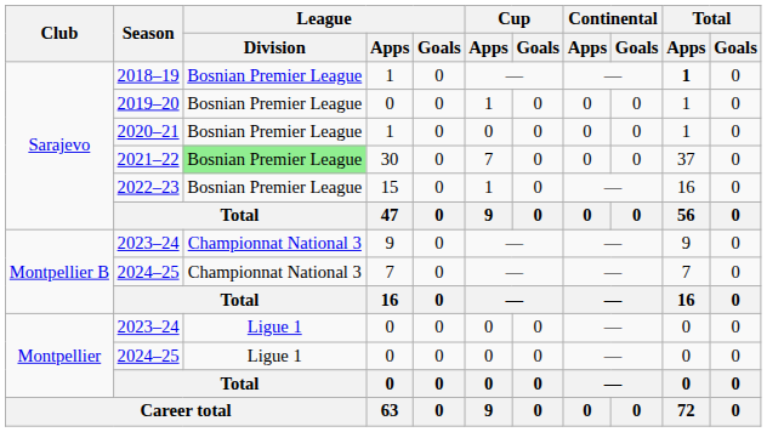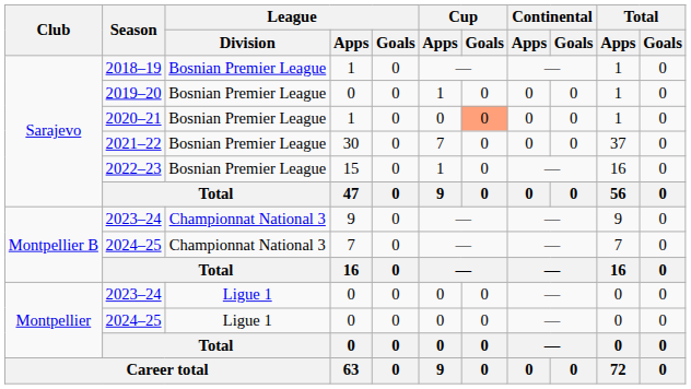2018–19 | Total / Apps: bold -> normal
2020–21 | Cup / Goals: no background -> lightsalmon background
2021–22 | League / Division: lightgreen background -> no background
